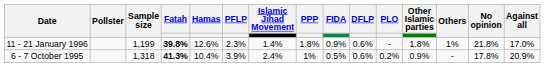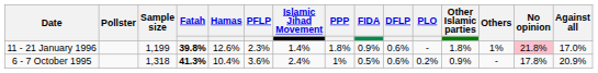11 - 21 January 1996 | No opinion: no background -> pink background
6 - 7 October 1995 | PFLP: 3.9% -> 3.6%
